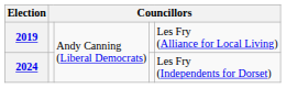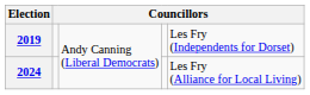2019 | column 5: Les Fry (Alliance for Local Living) -> Les Fry (Independents for Dorset)
2024 | column 5: Les Fry (Independents for Dorset) -> Les Fry (Alliance for Local Living)
